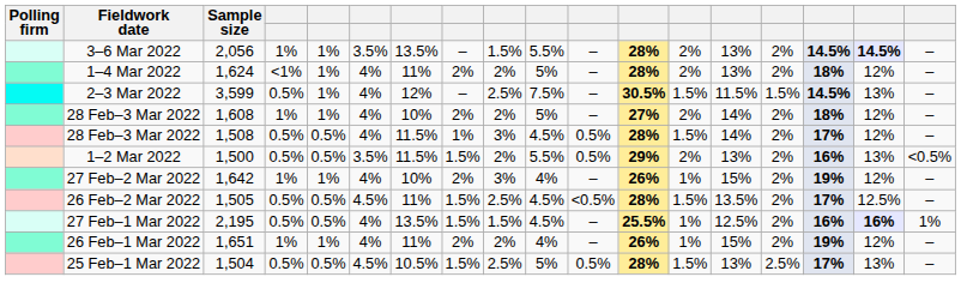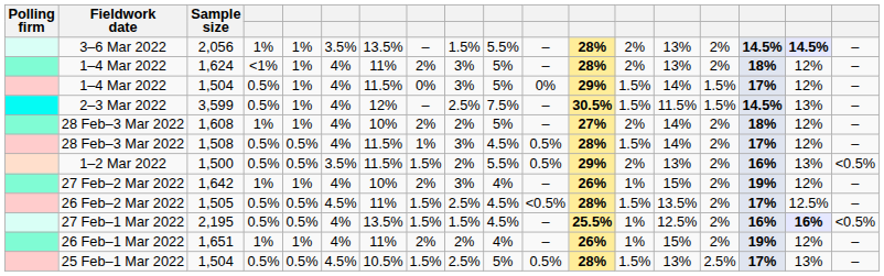1,624 | column 9: 2% -> 3%
+ row: 1–4 Mar 2022 | 1,504 | 0.5% | 1% | 4% | 11.5% | 0% | 3% | 5% | 0% | 29% | 1.5% | 14% | 1.5% | 17% | 12% | –
2,195 | column 18: 1% -> <0.5%
